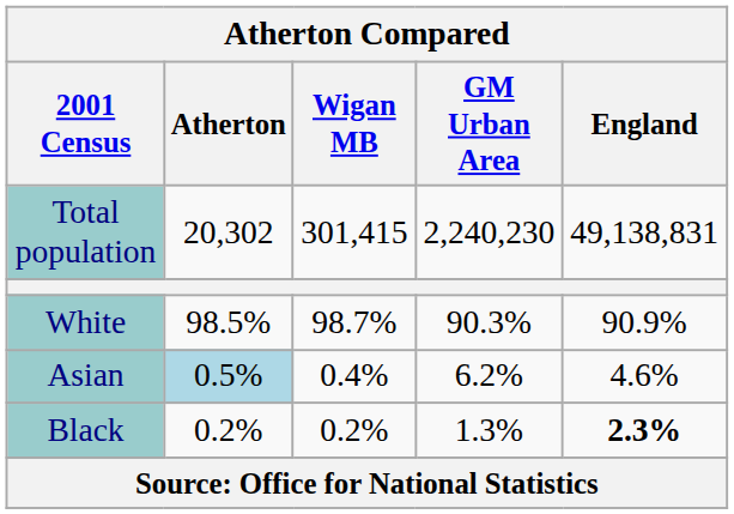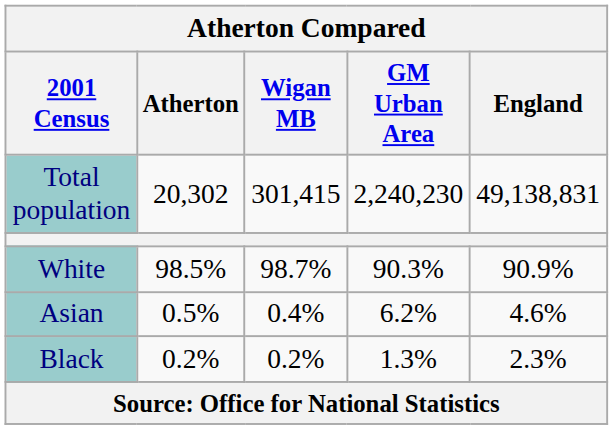Asian | Atherton: lightblue background -> no background
Black | England: bold -> normal
